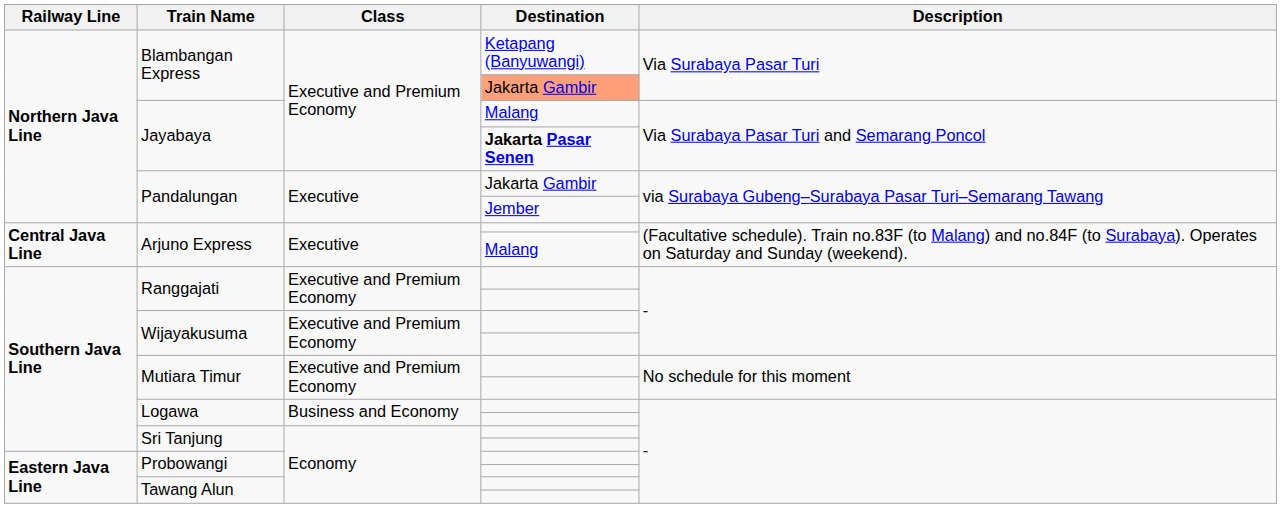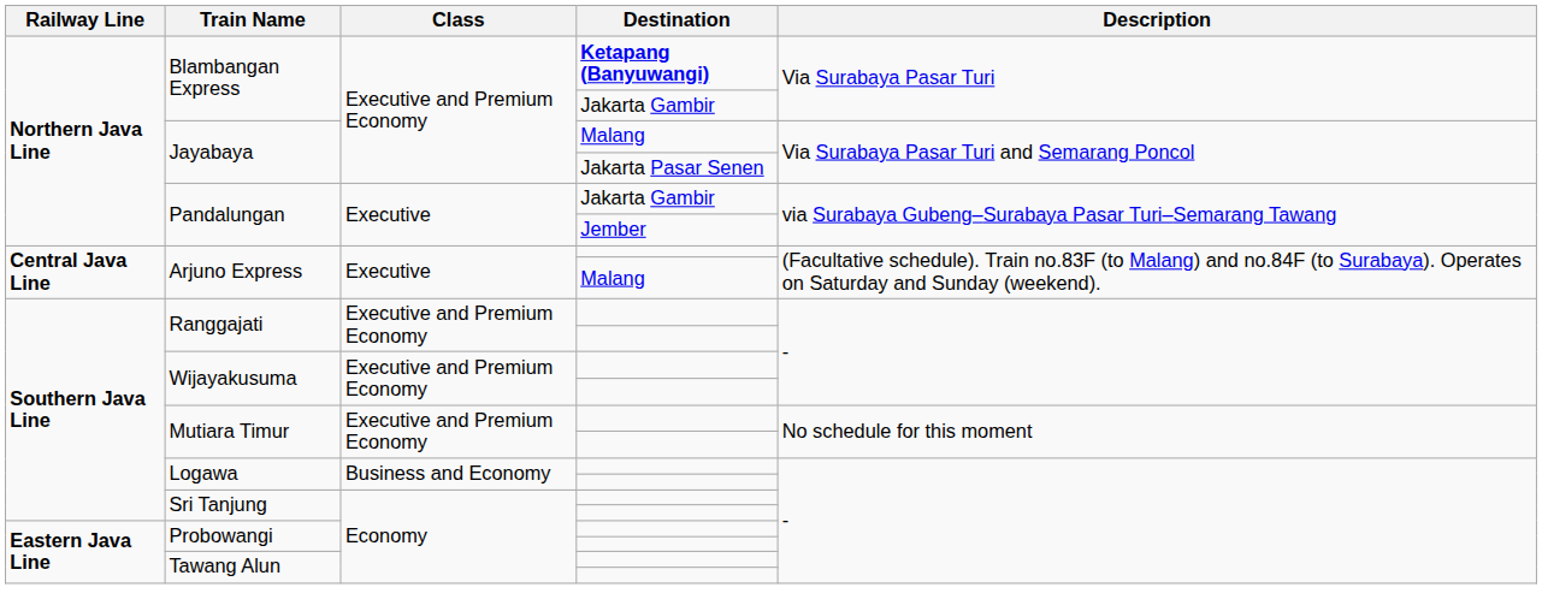Blambangan Express / Ketapang (Banyuwangi) | Destination: normal -> bold
Blambangan Express / Jakarta Gambir | Destination: lightsalmon background -> no background
Jayabaya / Jakarta Pasar Senen | Destination: bold -> normal
